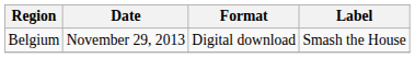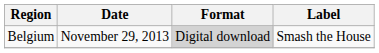Belgium | Format: no background -> lightgrey background
